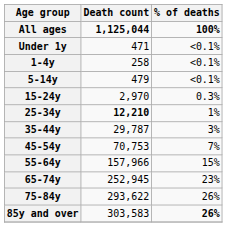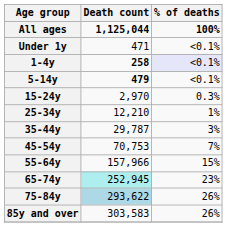1-4y | Death count: normal -> bold
1-4y | % of deaths: no background -> lavender background
5-14y | Death count: normal -> bold
25-34y | Death count: bold -> normal
65-74y | Death count: no background -> paleturquoise background
75-84y | Death count: no background -> lightblue background
85y and over | % of deaths: bold -> normal
